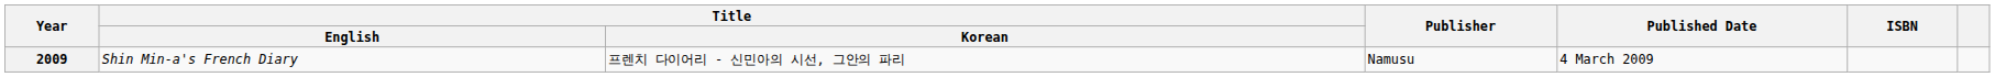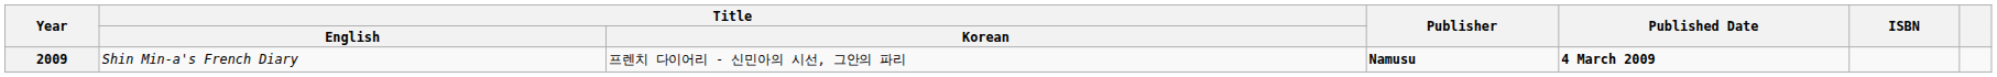2009 | Publisher: normal -> bold
2009 | Published Date: normal -> bold
